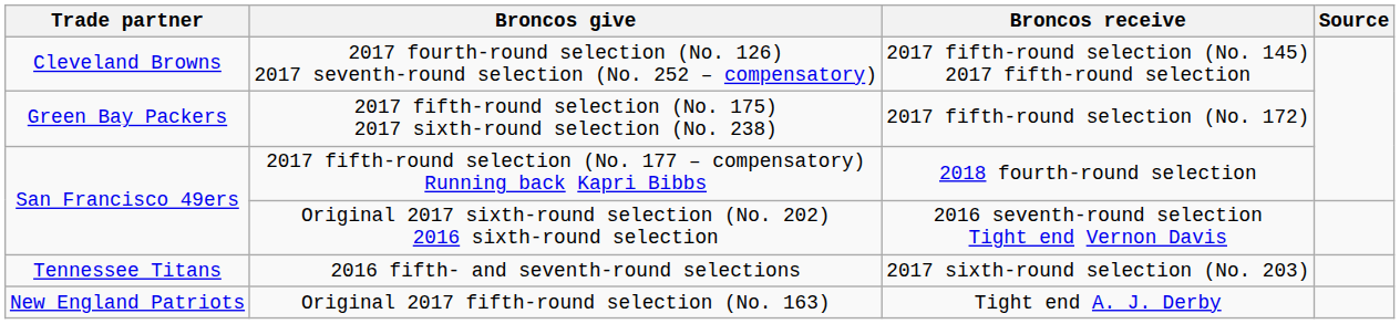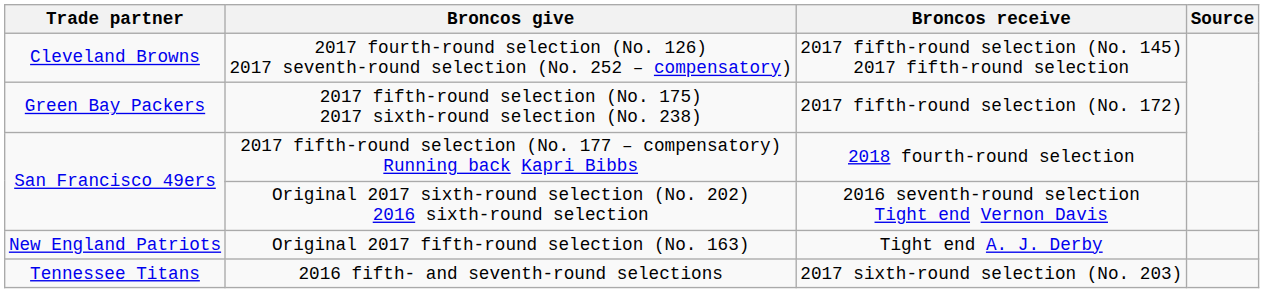rows swapped: Original 2017 fifth-round selection (No. 163) <-> 2016 fifth- and seventh-round selections
